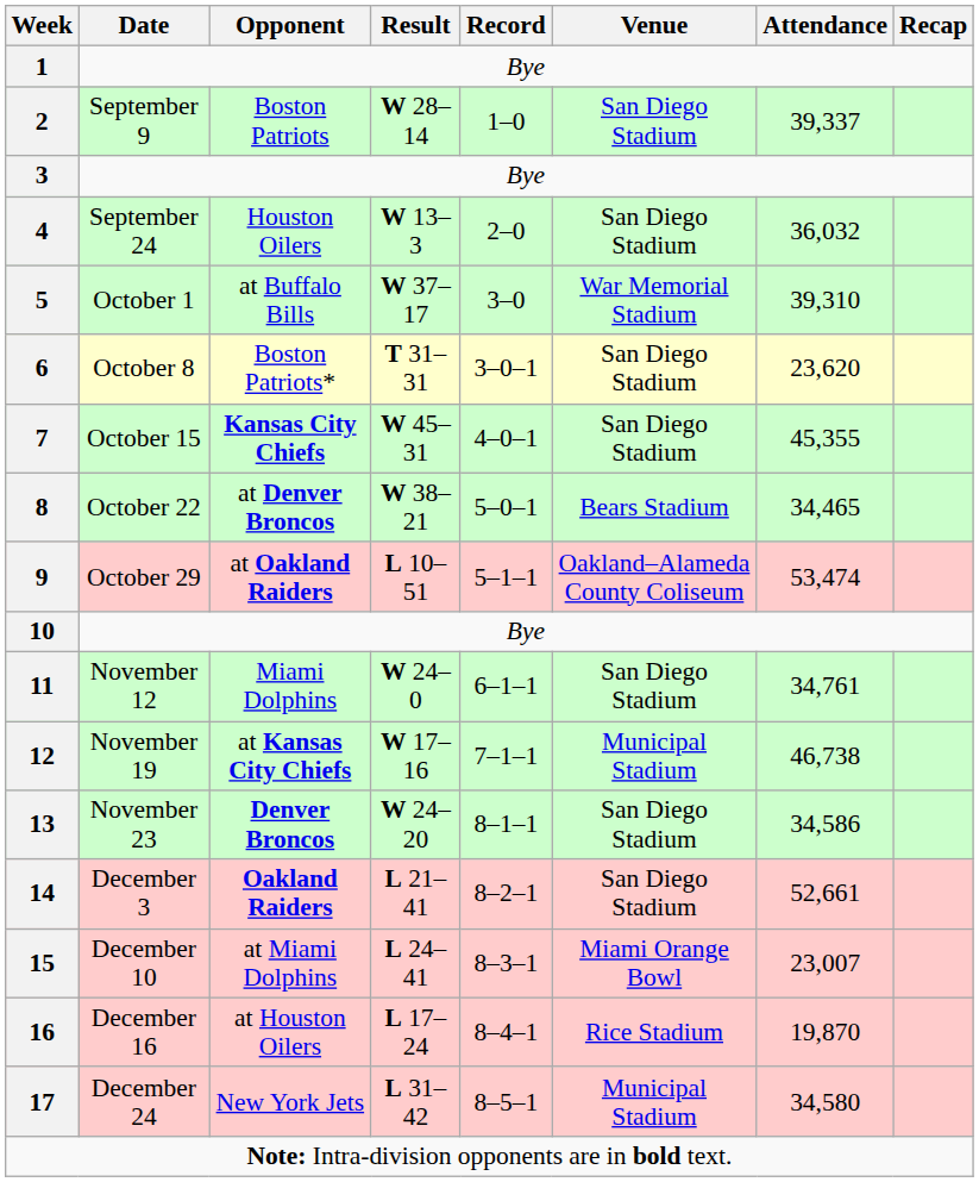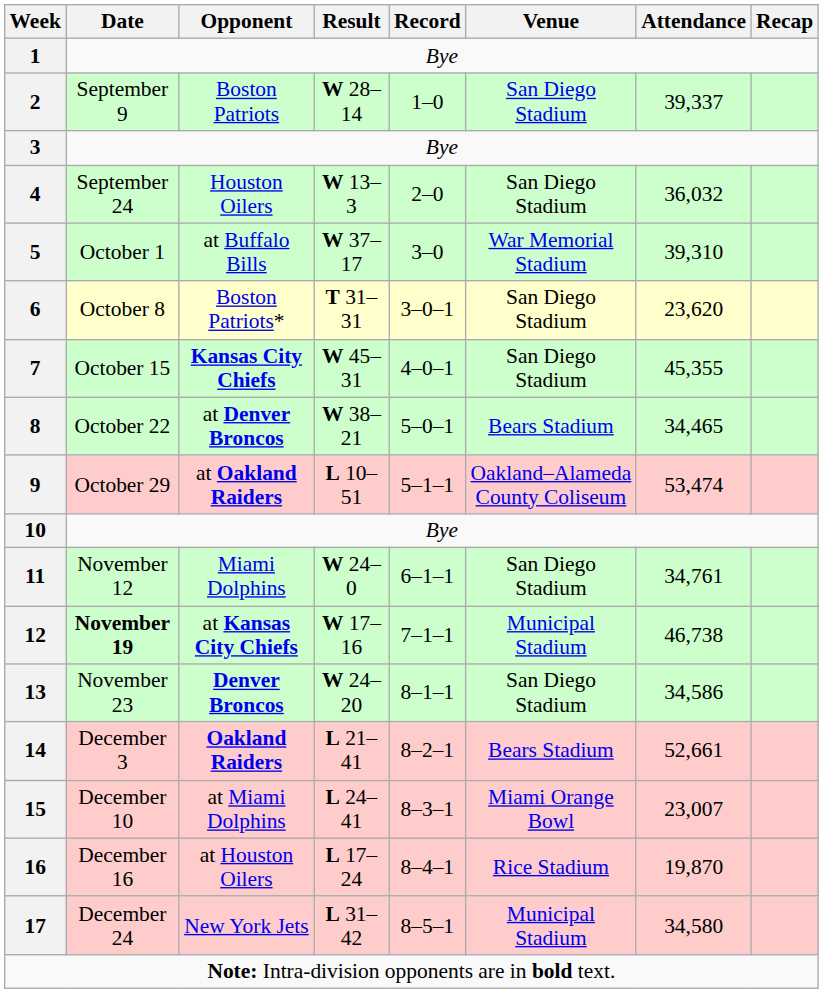12 | Date: normal -> bold
14 | Venue: San Diego Stadium -> Bears Stadium
